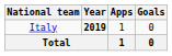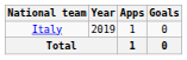Italy | Year: bold -> normal
